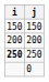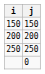row 4 | i: bold -> normal
